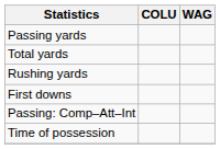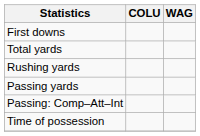rows swapped: First downs <-> Passing yards
